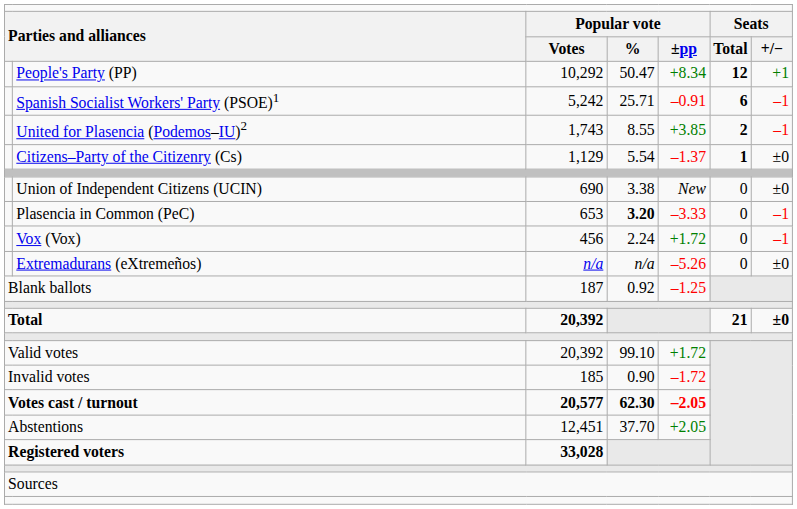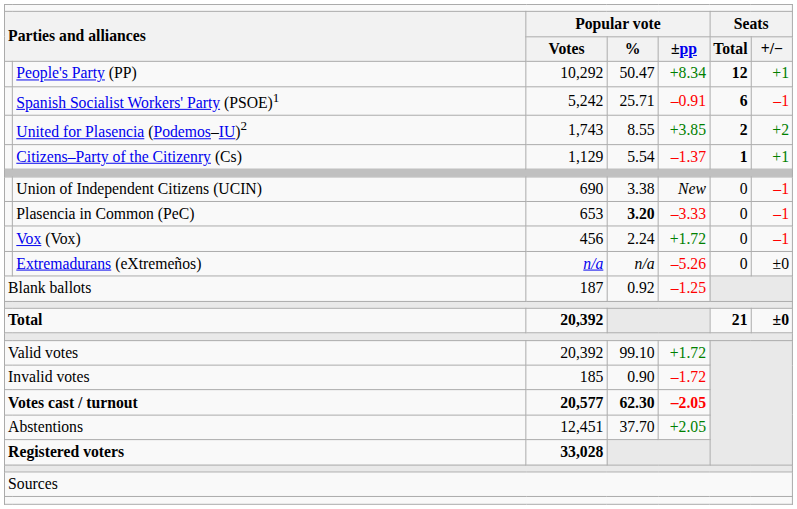United for Plasencia (Podemos–IU)2 | column 7: –1 -> +2
Citizens–Party of the Citizenry (Cs) | column 7: ±0 -> +1
Union of Independent Citizens (UCIN) | column 7: ±0 -> –1
